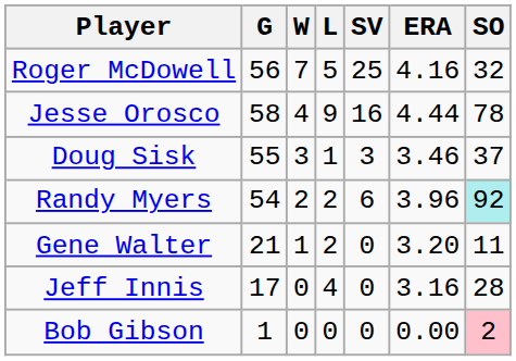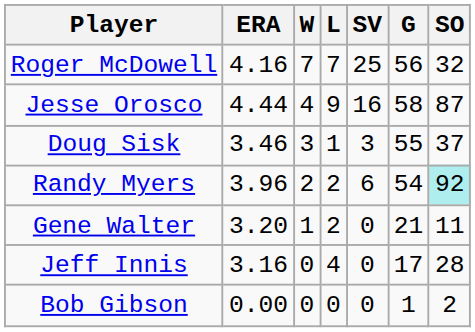columns swapped: G <-> ERA
Roger McDowell | L: 5 -> 7
Jesse Orosco | SO: 78 -> 87
Bob Gibson | SO: pink background -> no background
